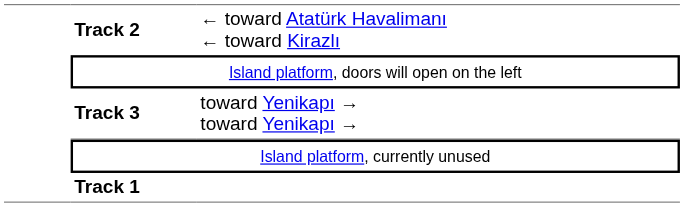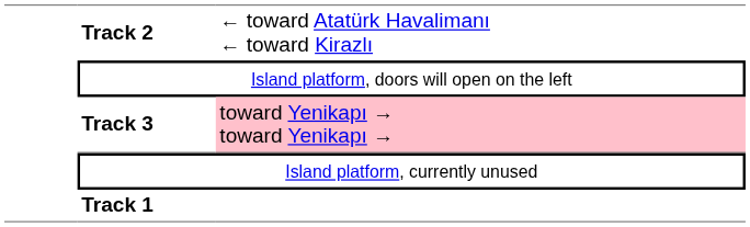Track 3 | column 2: no background -> pink background
